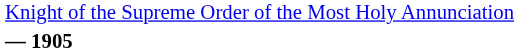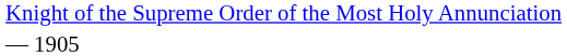row 2 | column 1: bold -> normal
